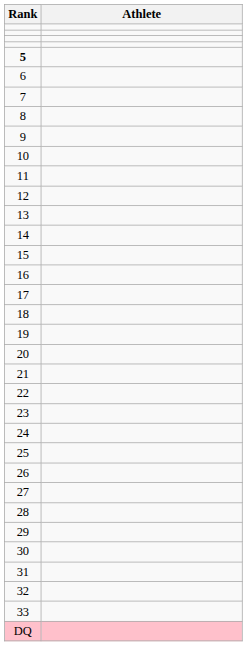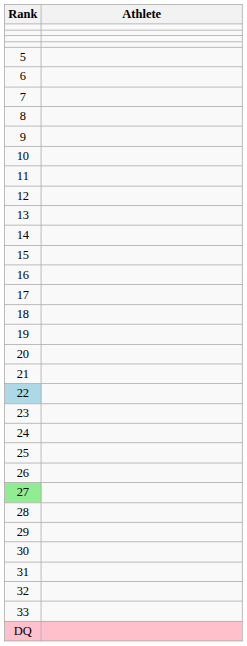row 6 | Rank: bold -> normal
row 23 | Rank: no background -> lightblue background
row 28 | Rank: no background -> lightgreen background
